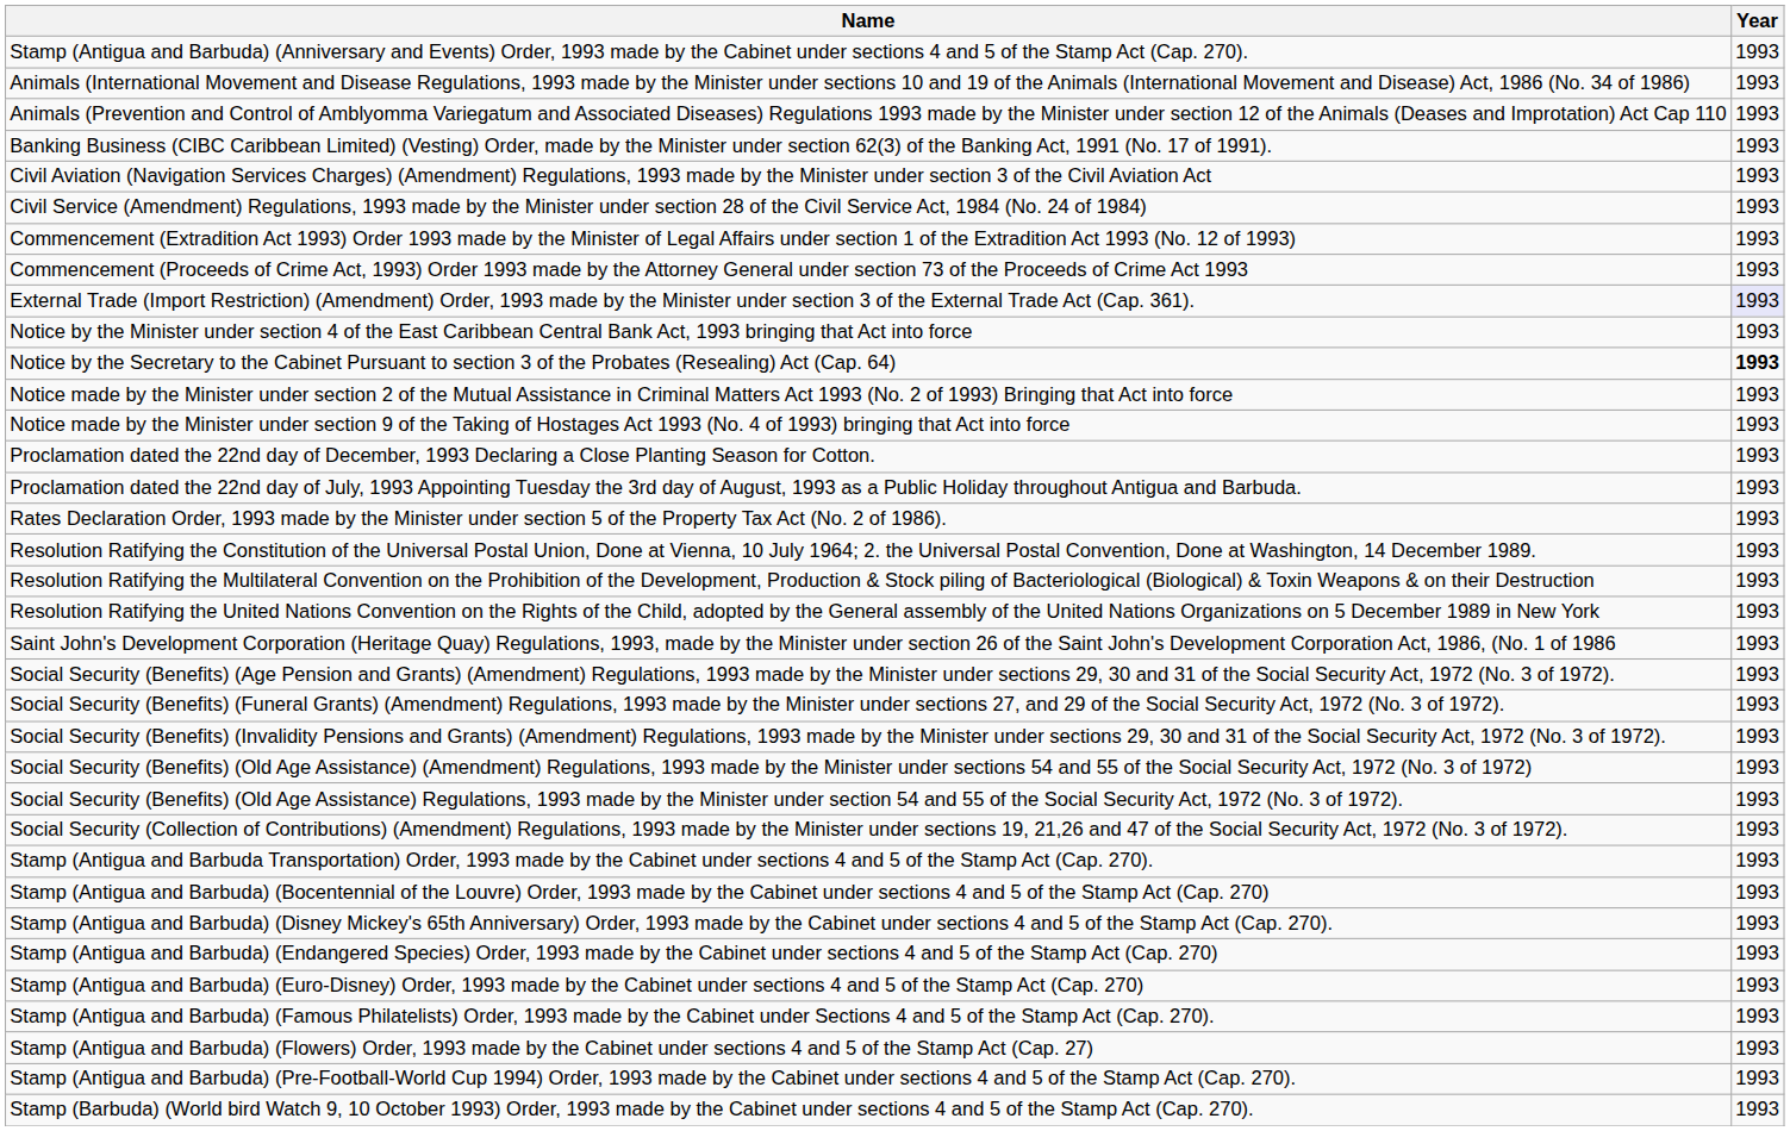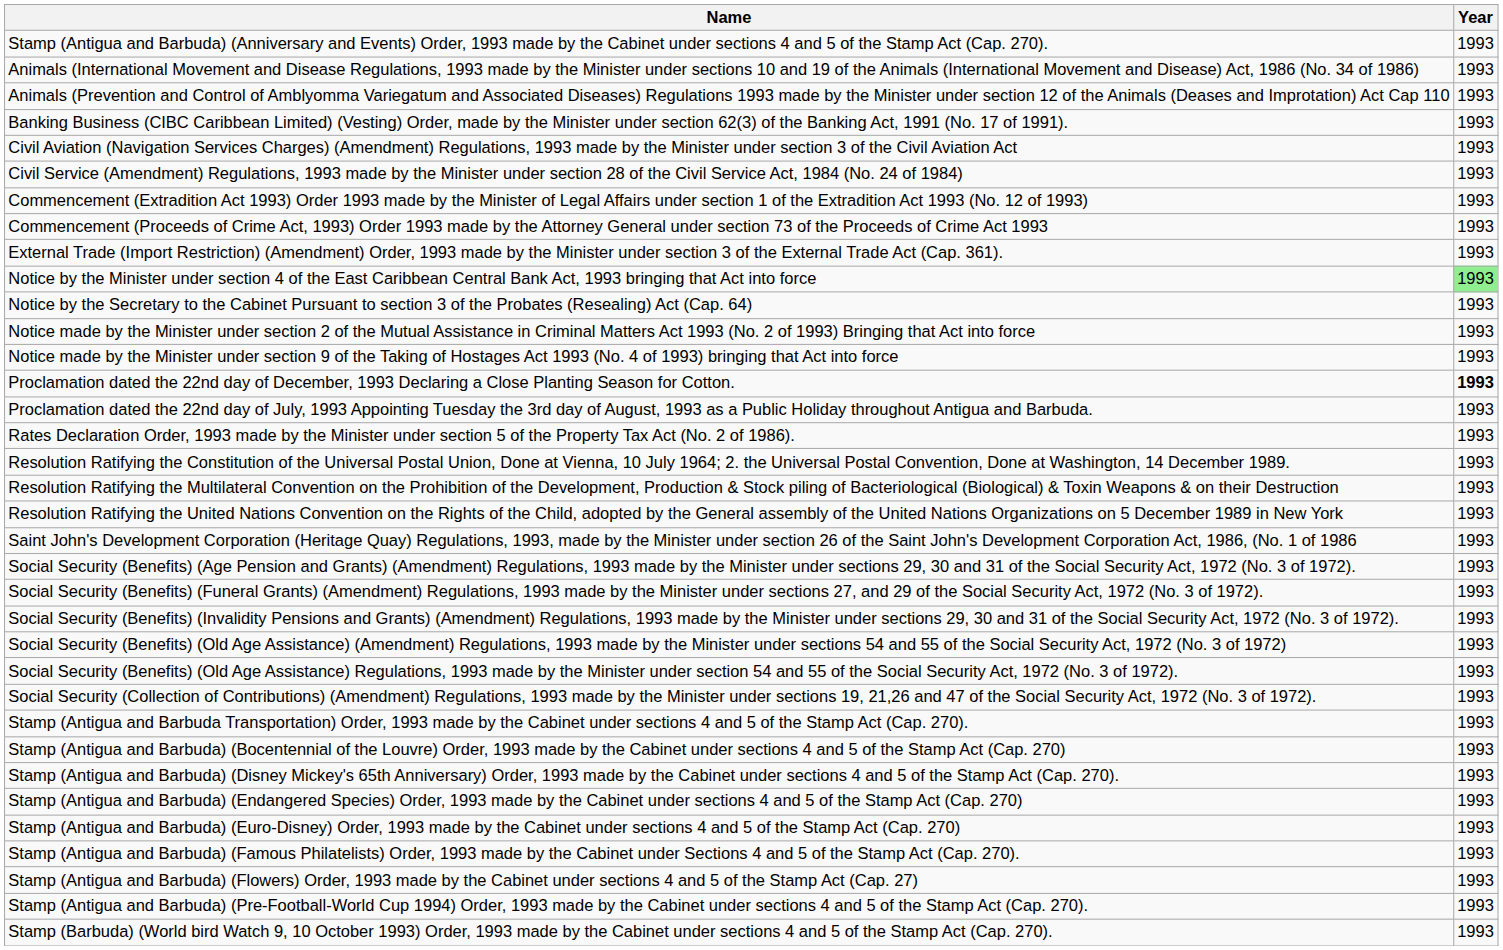row 10 | Year: lavender background -> no background
row 11 | Year: no background -> lightgreen background
row 12 | Year: bold -> normal
row 15 | Year: normal -> bold
